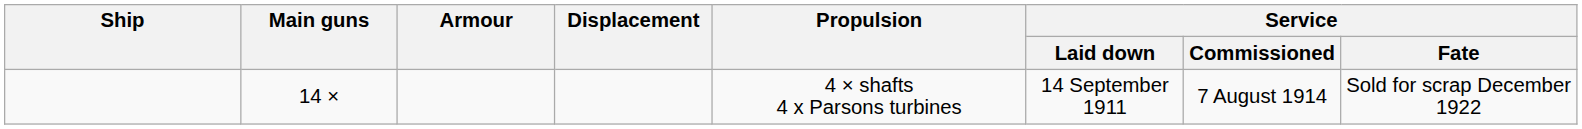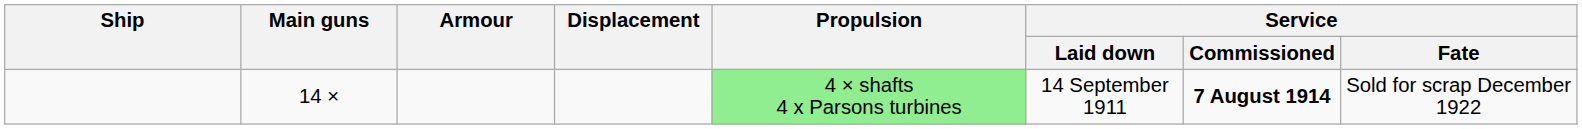row 3 | Propulsion: no background -> lightgreen background
row 3 | Service / Commissioned: normal -> bold
